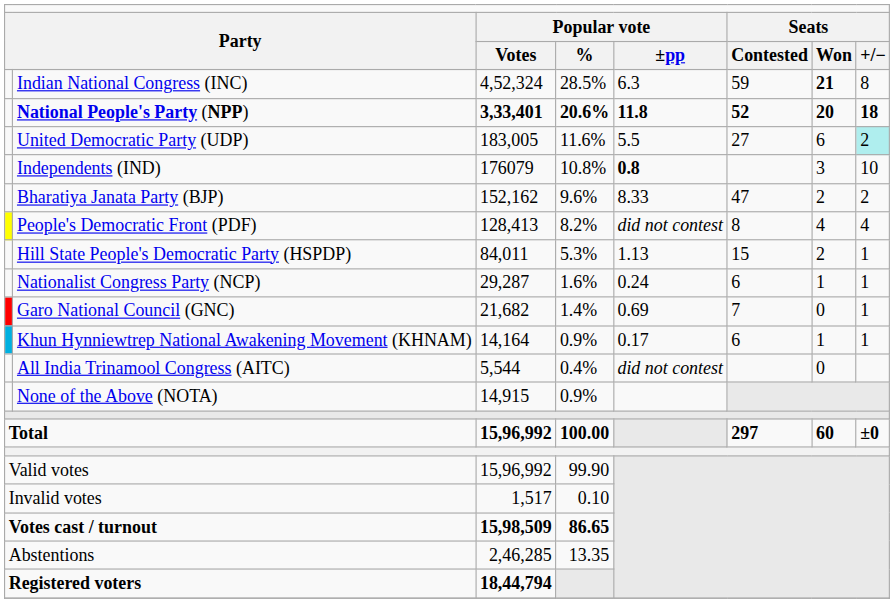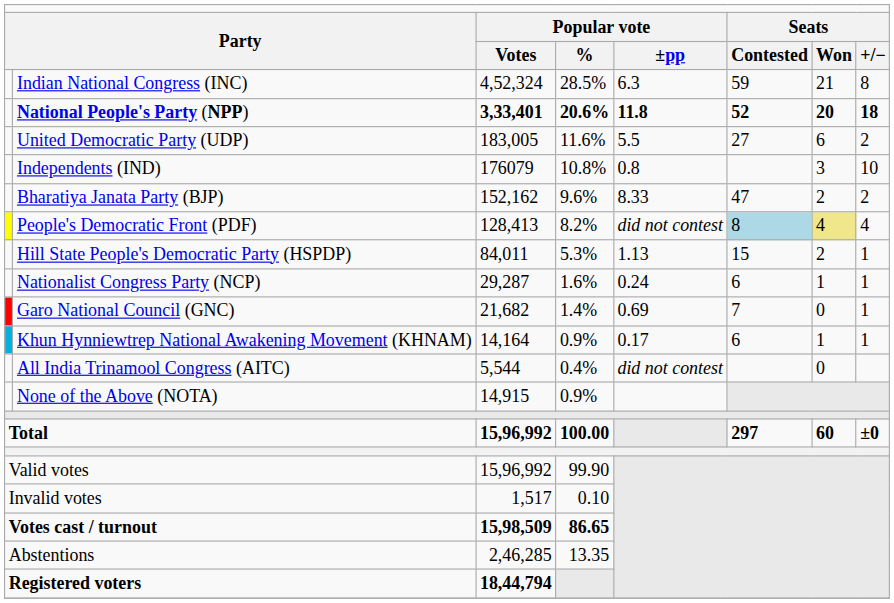Indian National Congress (INC) | column 7: bold -> normal
United Democratic Party (UDP) | column 8: paleturquoise background -> no background
Independents (IND) | column 5: bold -> normal
People's Democratic Front (PDF) | column 6: no background -> lightblue background
People's Democratic Front (PDF) | column 7: no background -> khaki background
